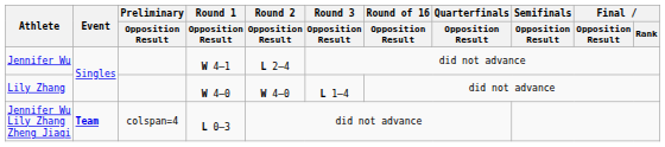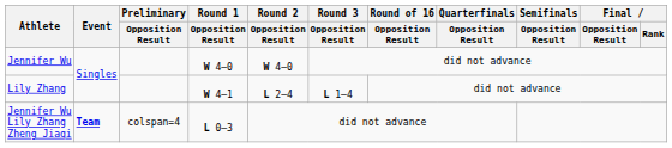Jennifer Wu | Round 1 / Opposition Result: W 4–1 -> W 4–0
Jennifer Wu | Round 2 / Opposition Result: L 2–4 -> W 4–0
Lily Zhang | Round 1 / Opposition Result: W 4–0 -> W 4–1
Lily Zhang | Round 2 / Opposition Result: W 4–0 -> L 2–4
